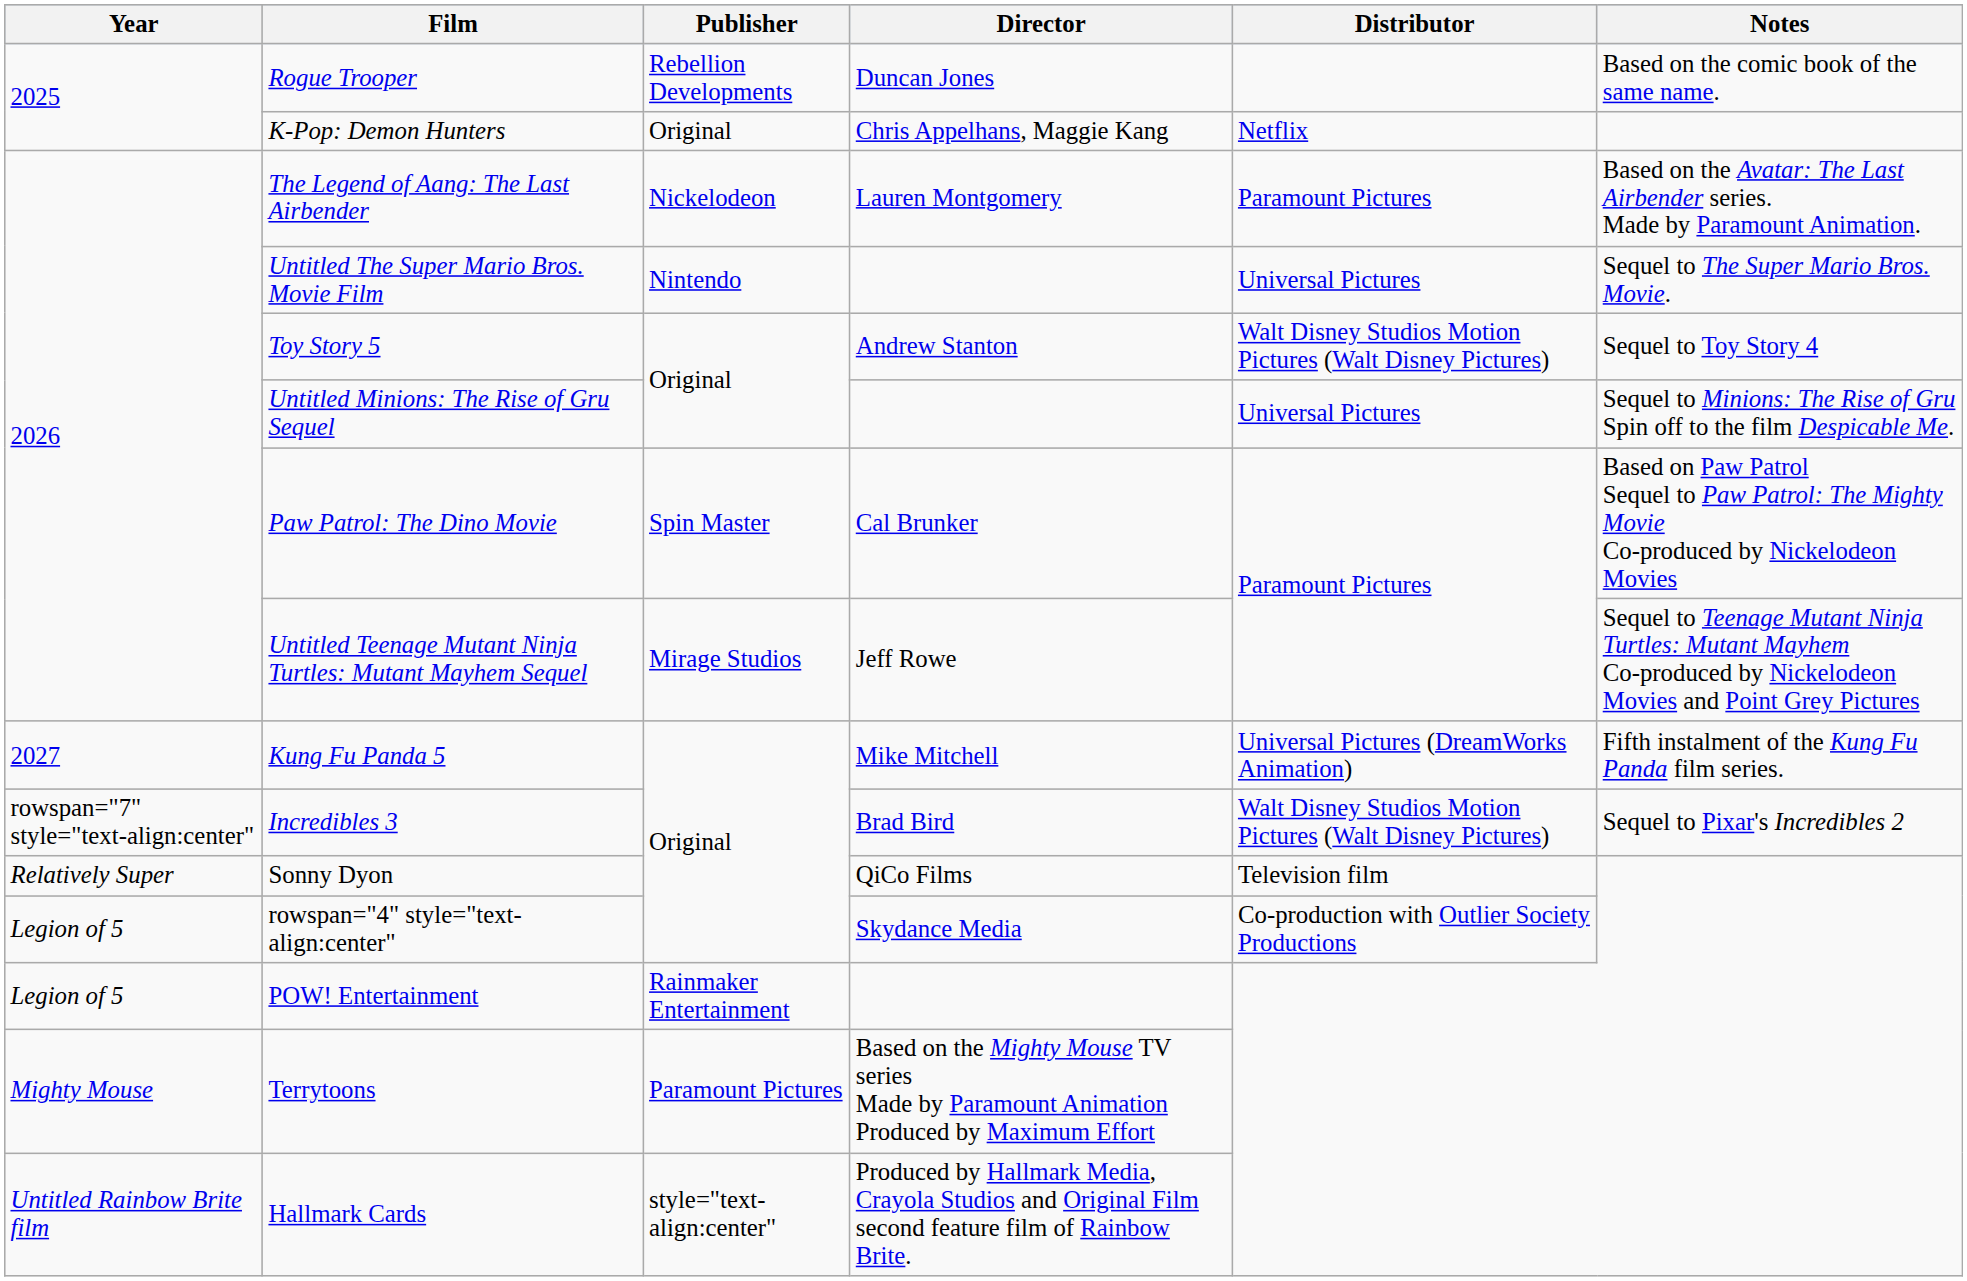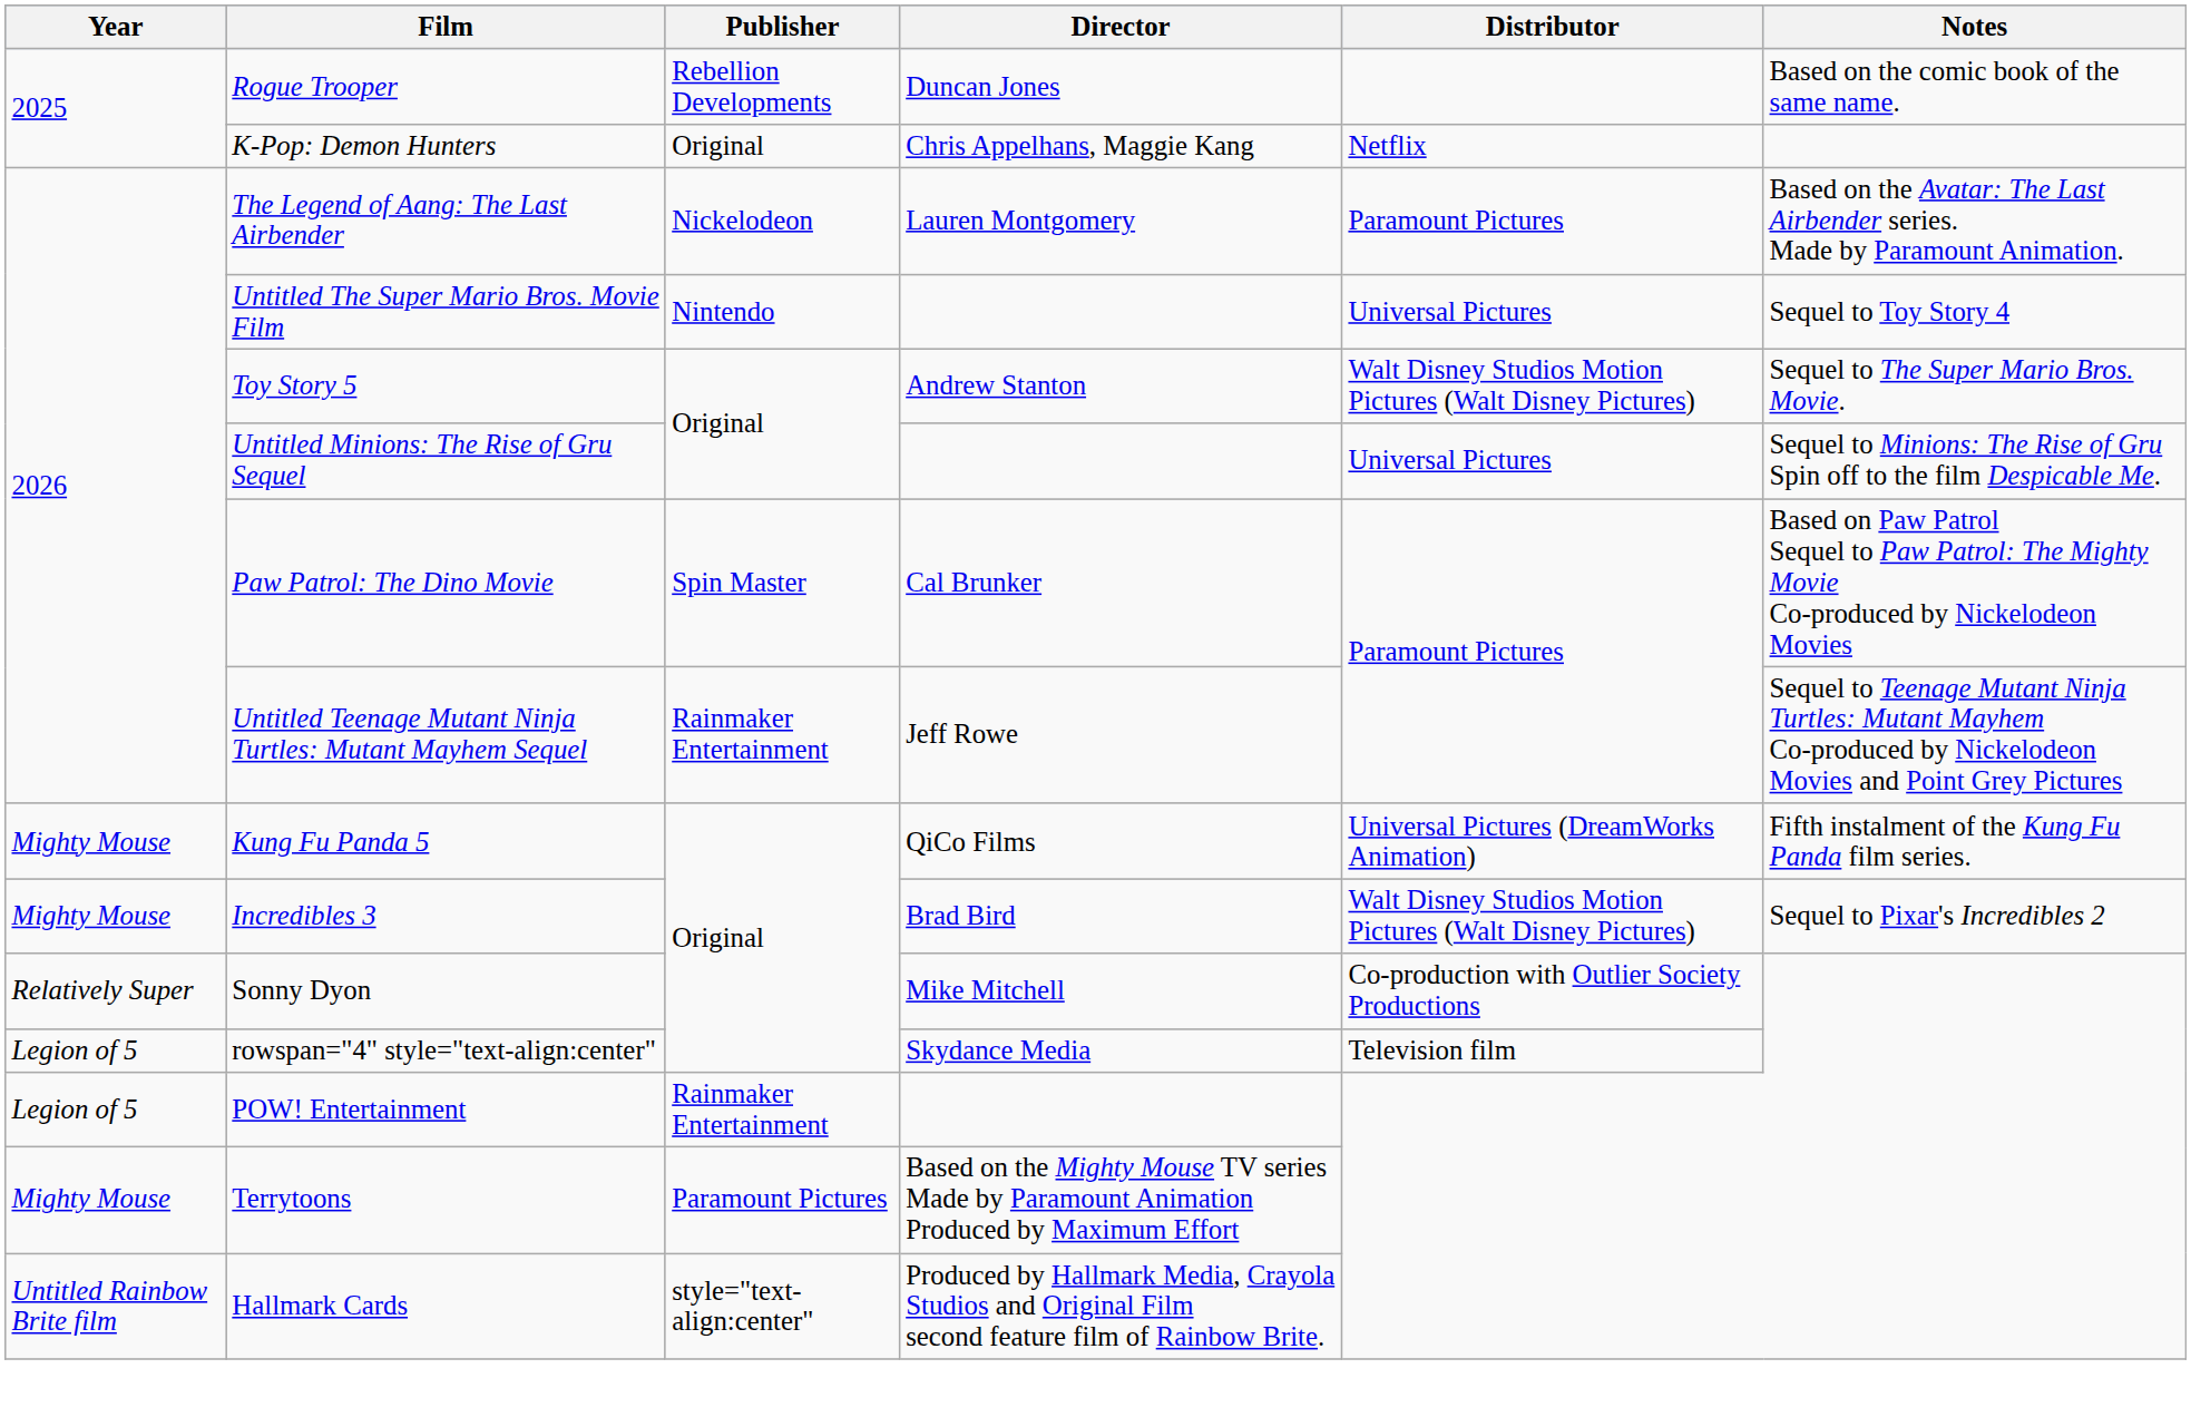Untitled The Super Mario Bros. Movie Film | Notes: Sequel to The Super Mario Bros. Movie. -> Sequel to Toy Story 4
Toy Story 5 | Notes: Sequel to Toy Story 4 -> Sequel to The Super Mario Bros. Movie.
Untitled Teenage Mutant Ninja Turtles: Mutant Mayhem Sequel | Publisher: Mirage Studios -> Rainmaker Entertainment
Kung Fu Panda 5 | Year: 2027 -> Mighty Mouse
Kung Fu Panda 5 | Director: Mike Mitchell -> QiCo Films
Incredibles 3 | Year: rowspan="7" style="text-align:center" -> Mighty Mouse
Sonny Dyon | Director: QiCo Films -> Mike Mitchell
Sonny Dyon | Distributor: Television film -> Co-production with Outlier Society Productions
rowspan="4" style="text-align:center" | Distributor: Co-production with Outlier Society Productions -> Television film
